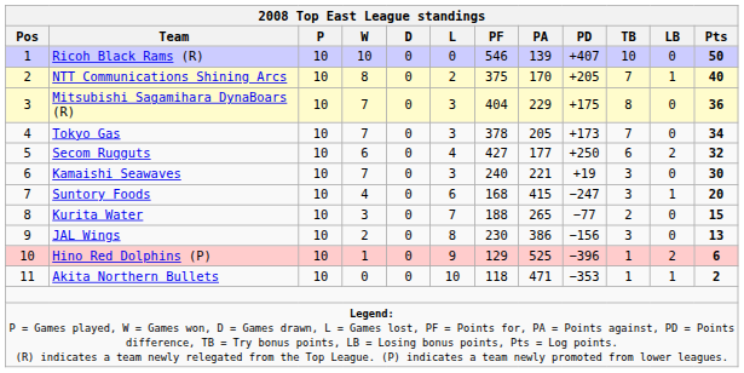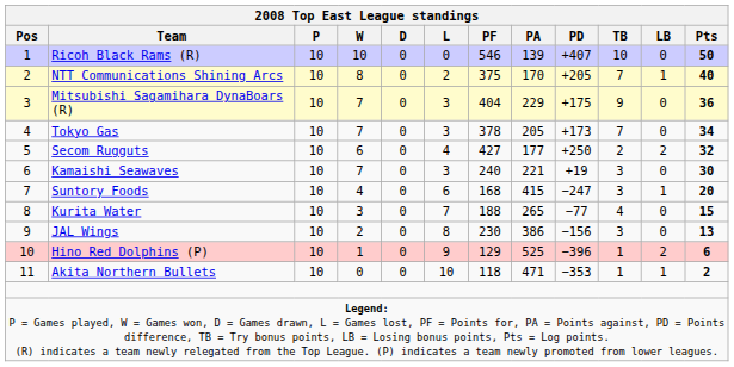Mitsubishi Sagamihara DynaBoars (R) | TB: 8 -> 9
Secom Rugguts | TB: 6 -> 2
Kurita Water | TB: 2 -> 4
